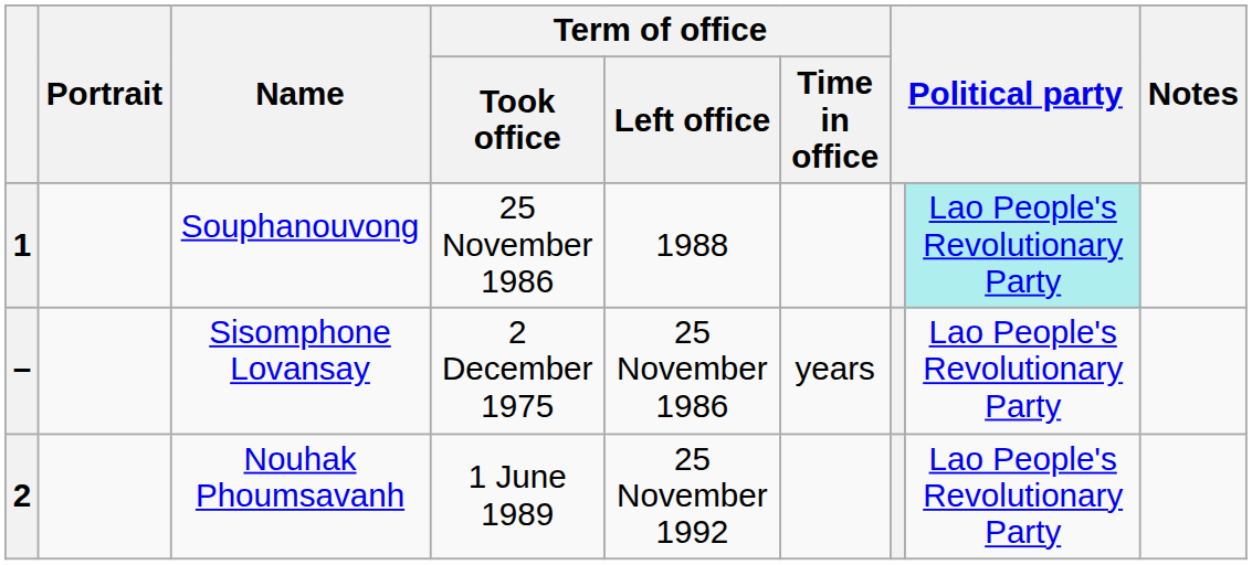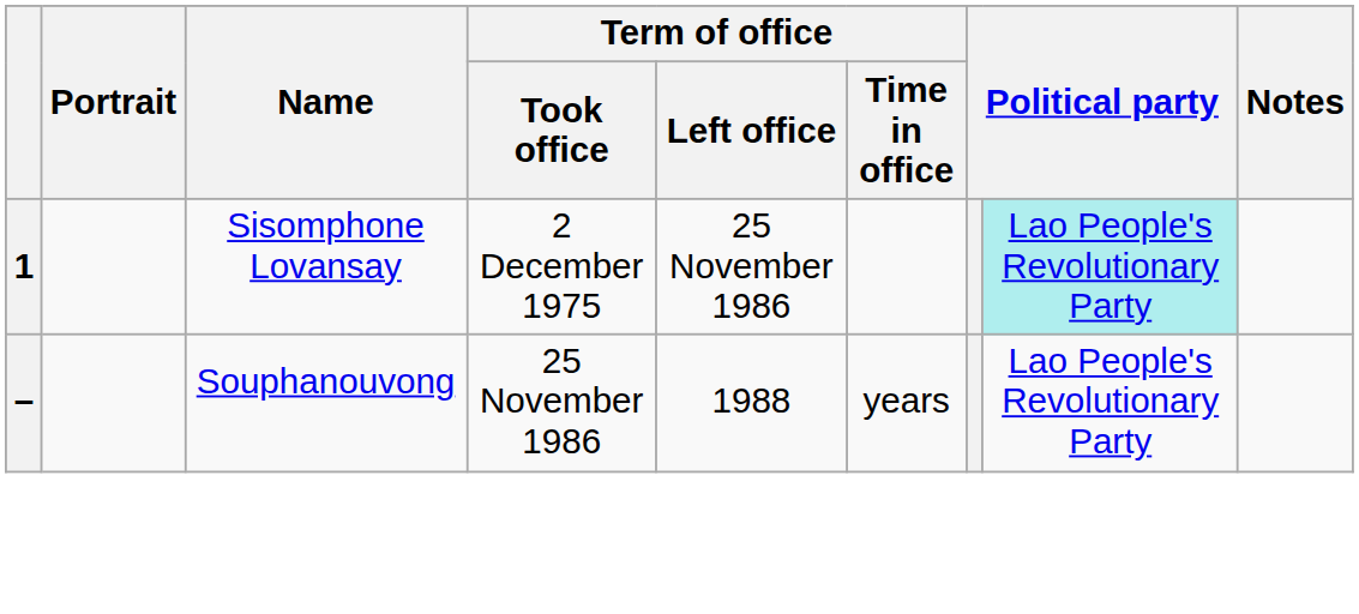1 | Name: Souphanouvong -> Sisomphone Lovansay
1 | Term of office / Took office: 25 November 1986 -> 2 December 1975
1 | Term of office / Left office: 1988 -> 25 November 1986
– | Name: Sisomphone Lovansay -> Souphanouvong
– | Term of office / Took office: 2 December 1975 -> 25 November 1986
– | Term of office / Left office: 25 November 1986 -> 1988
- row: 2 | Nouhak Phoumsavanh | 1 June 1989 | 25 November 1992 | Lao People's Revolutionary Party
